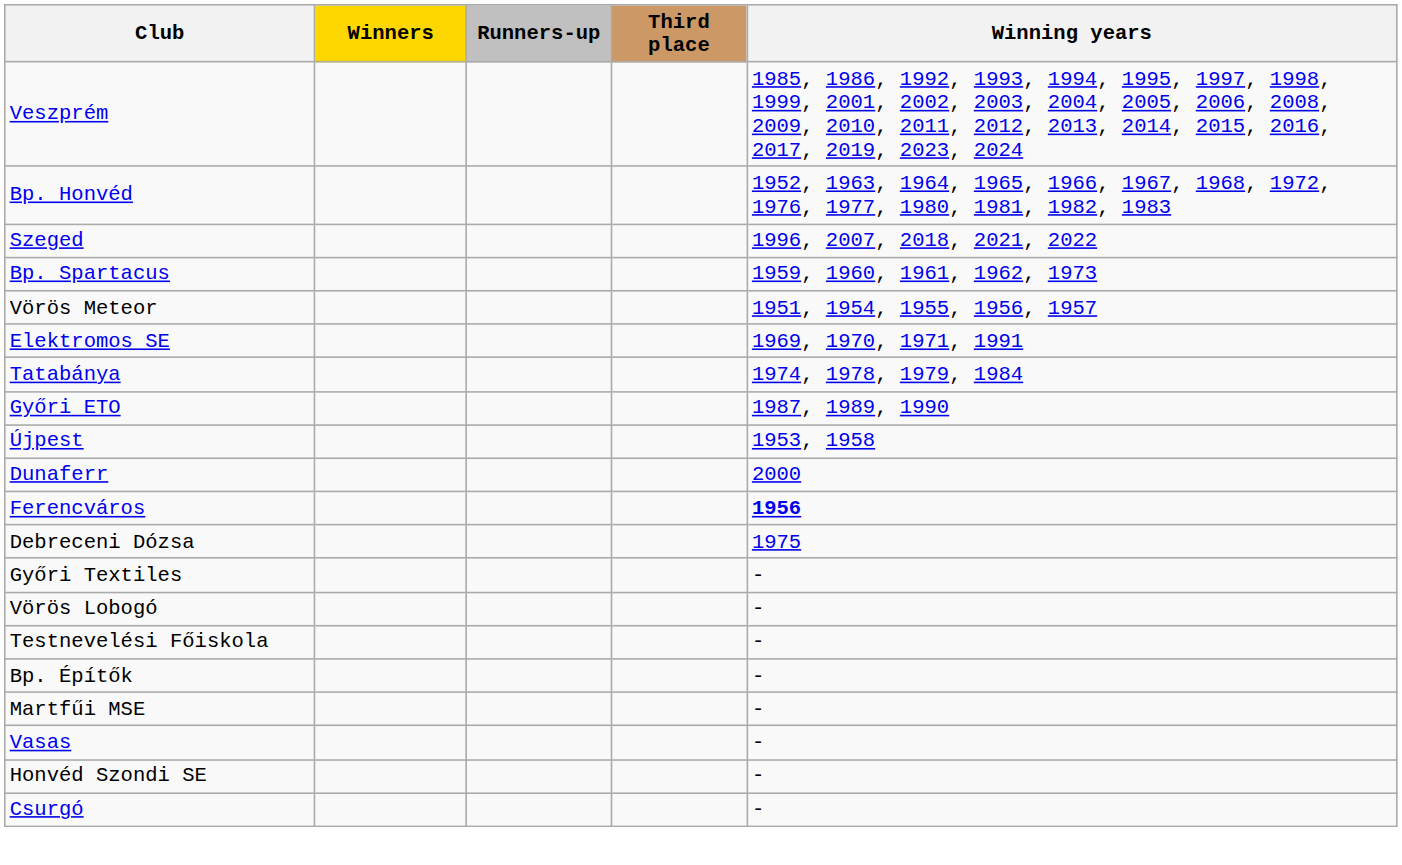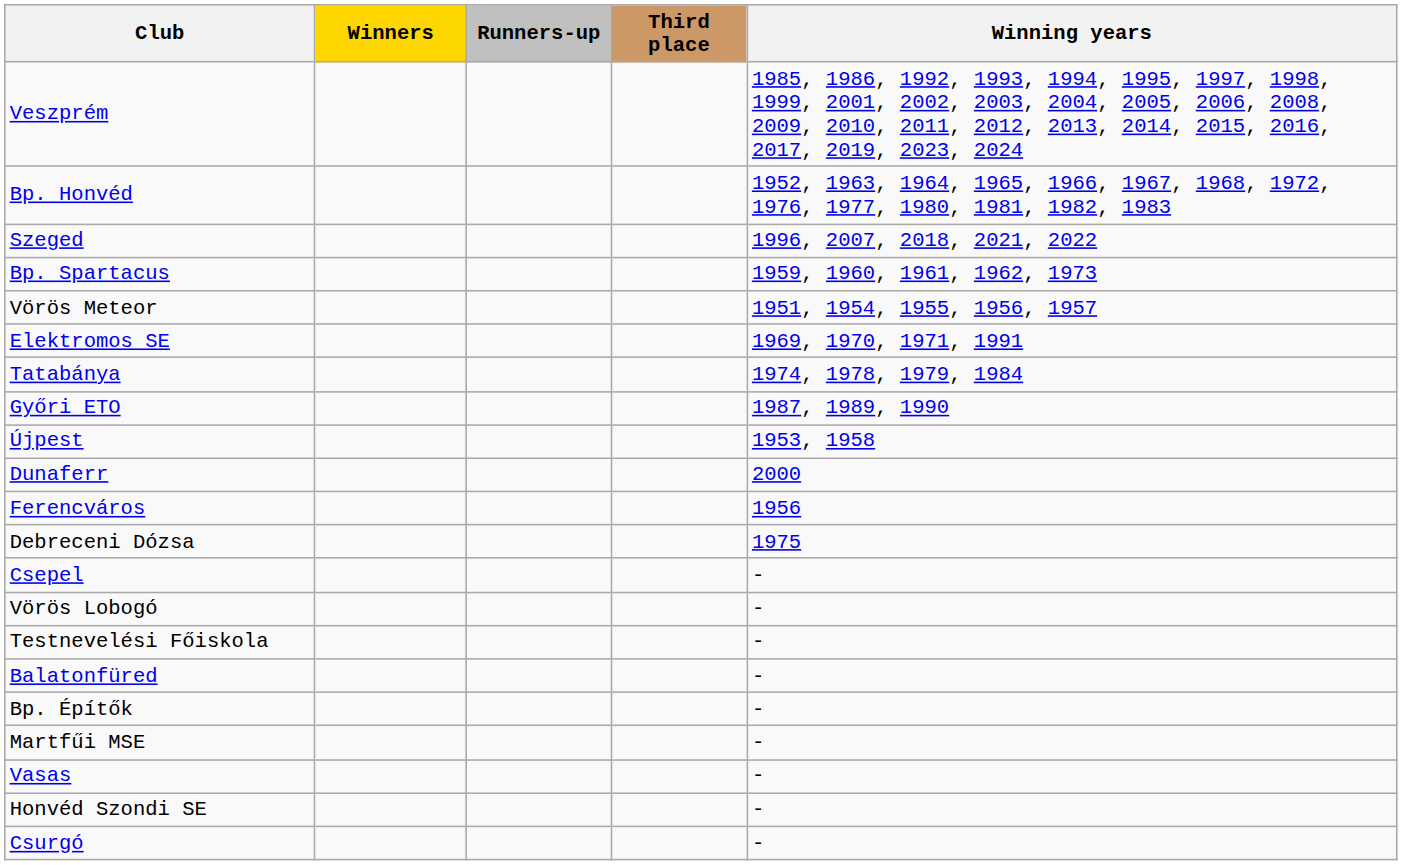Ferencváros | Winning years: bold -> normal
- row: Győri Textiles | -
+ row: Csepel | -
+ row: Balatonfüred | -
